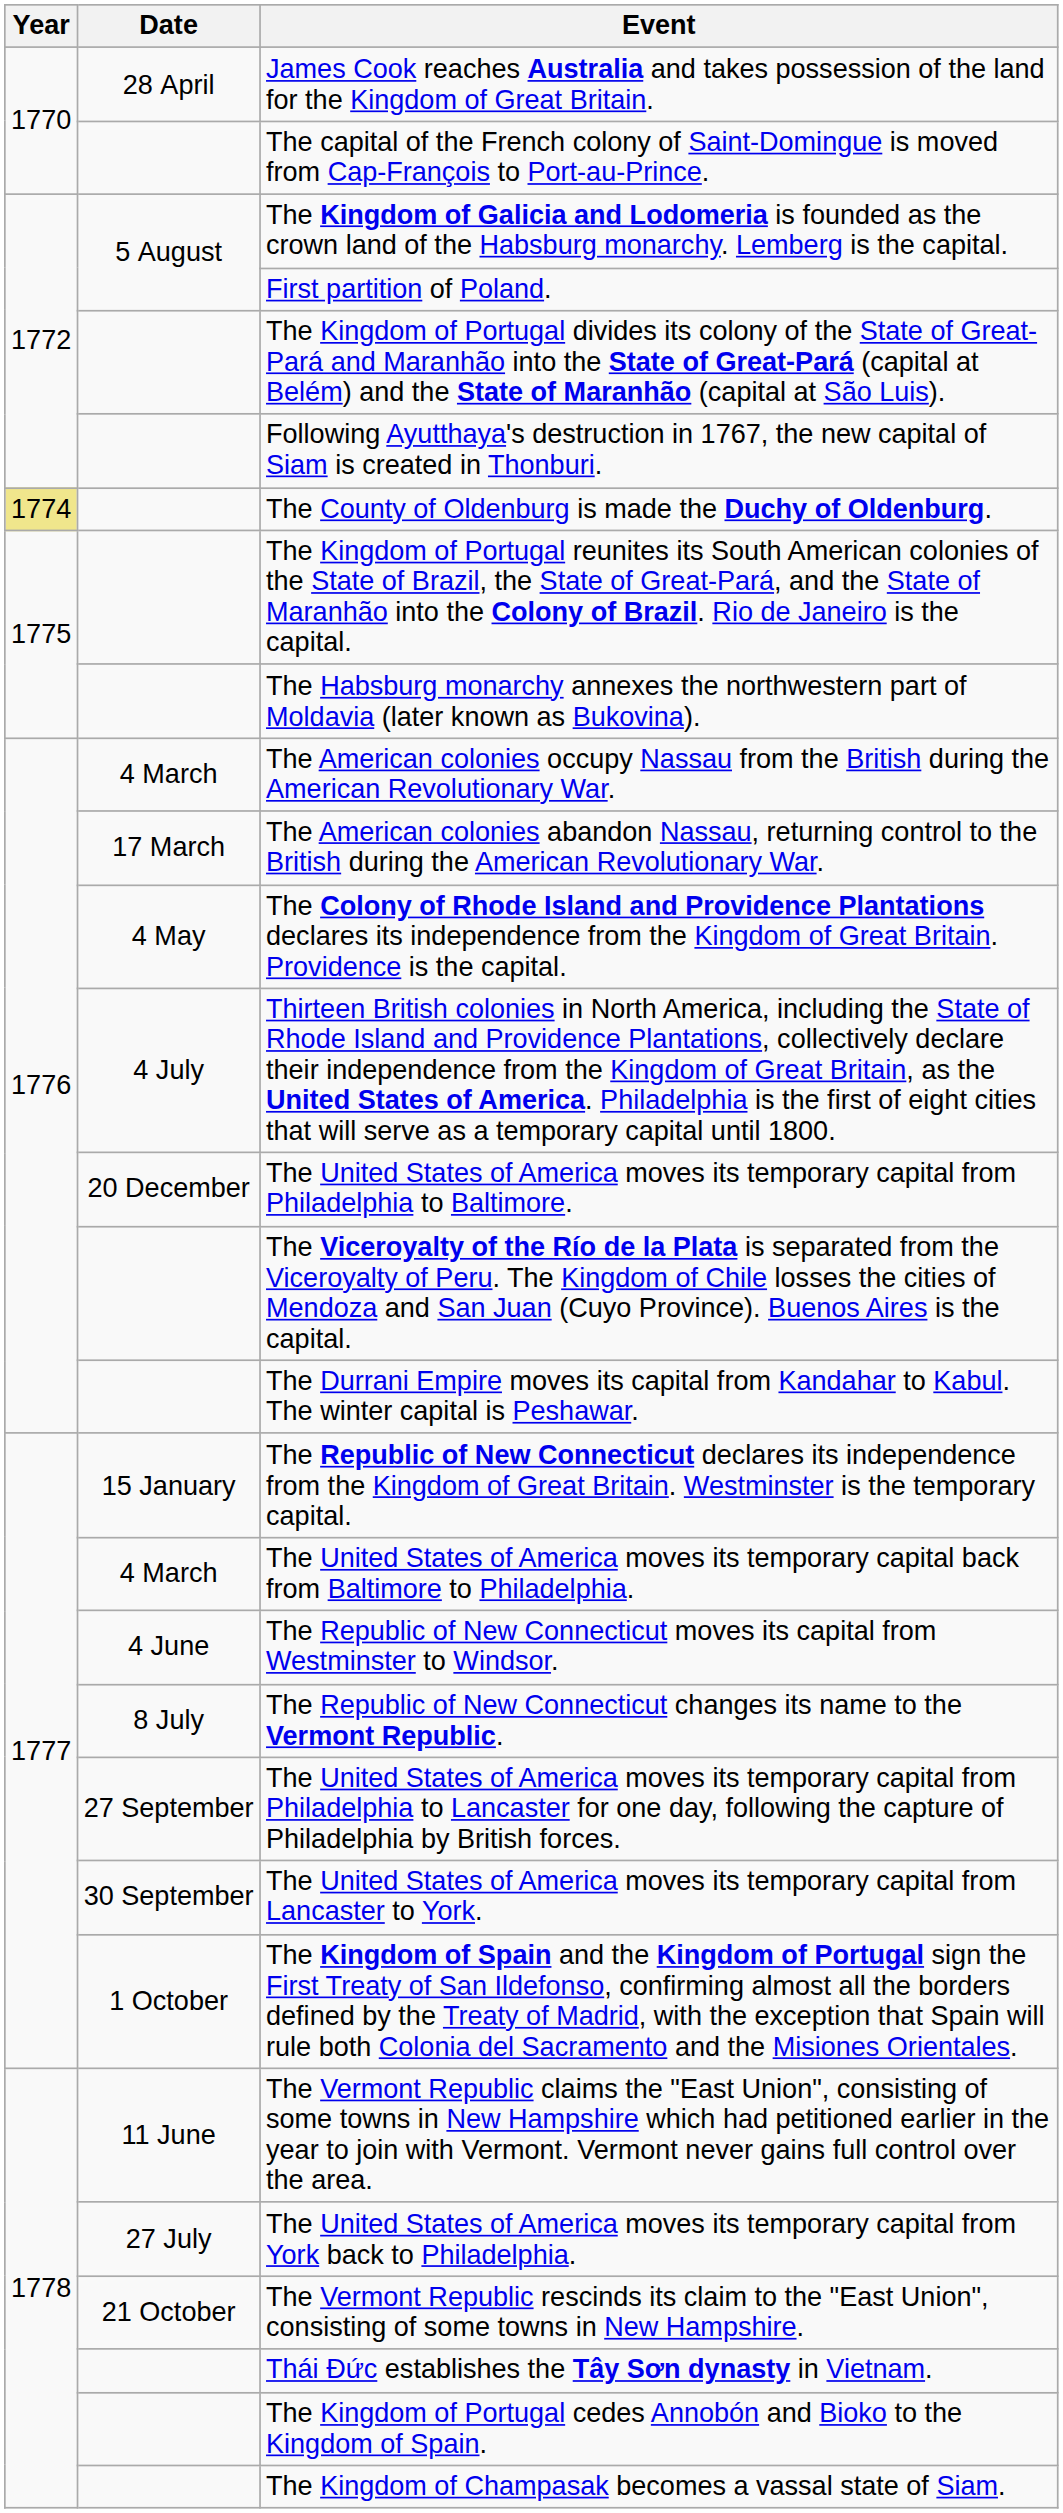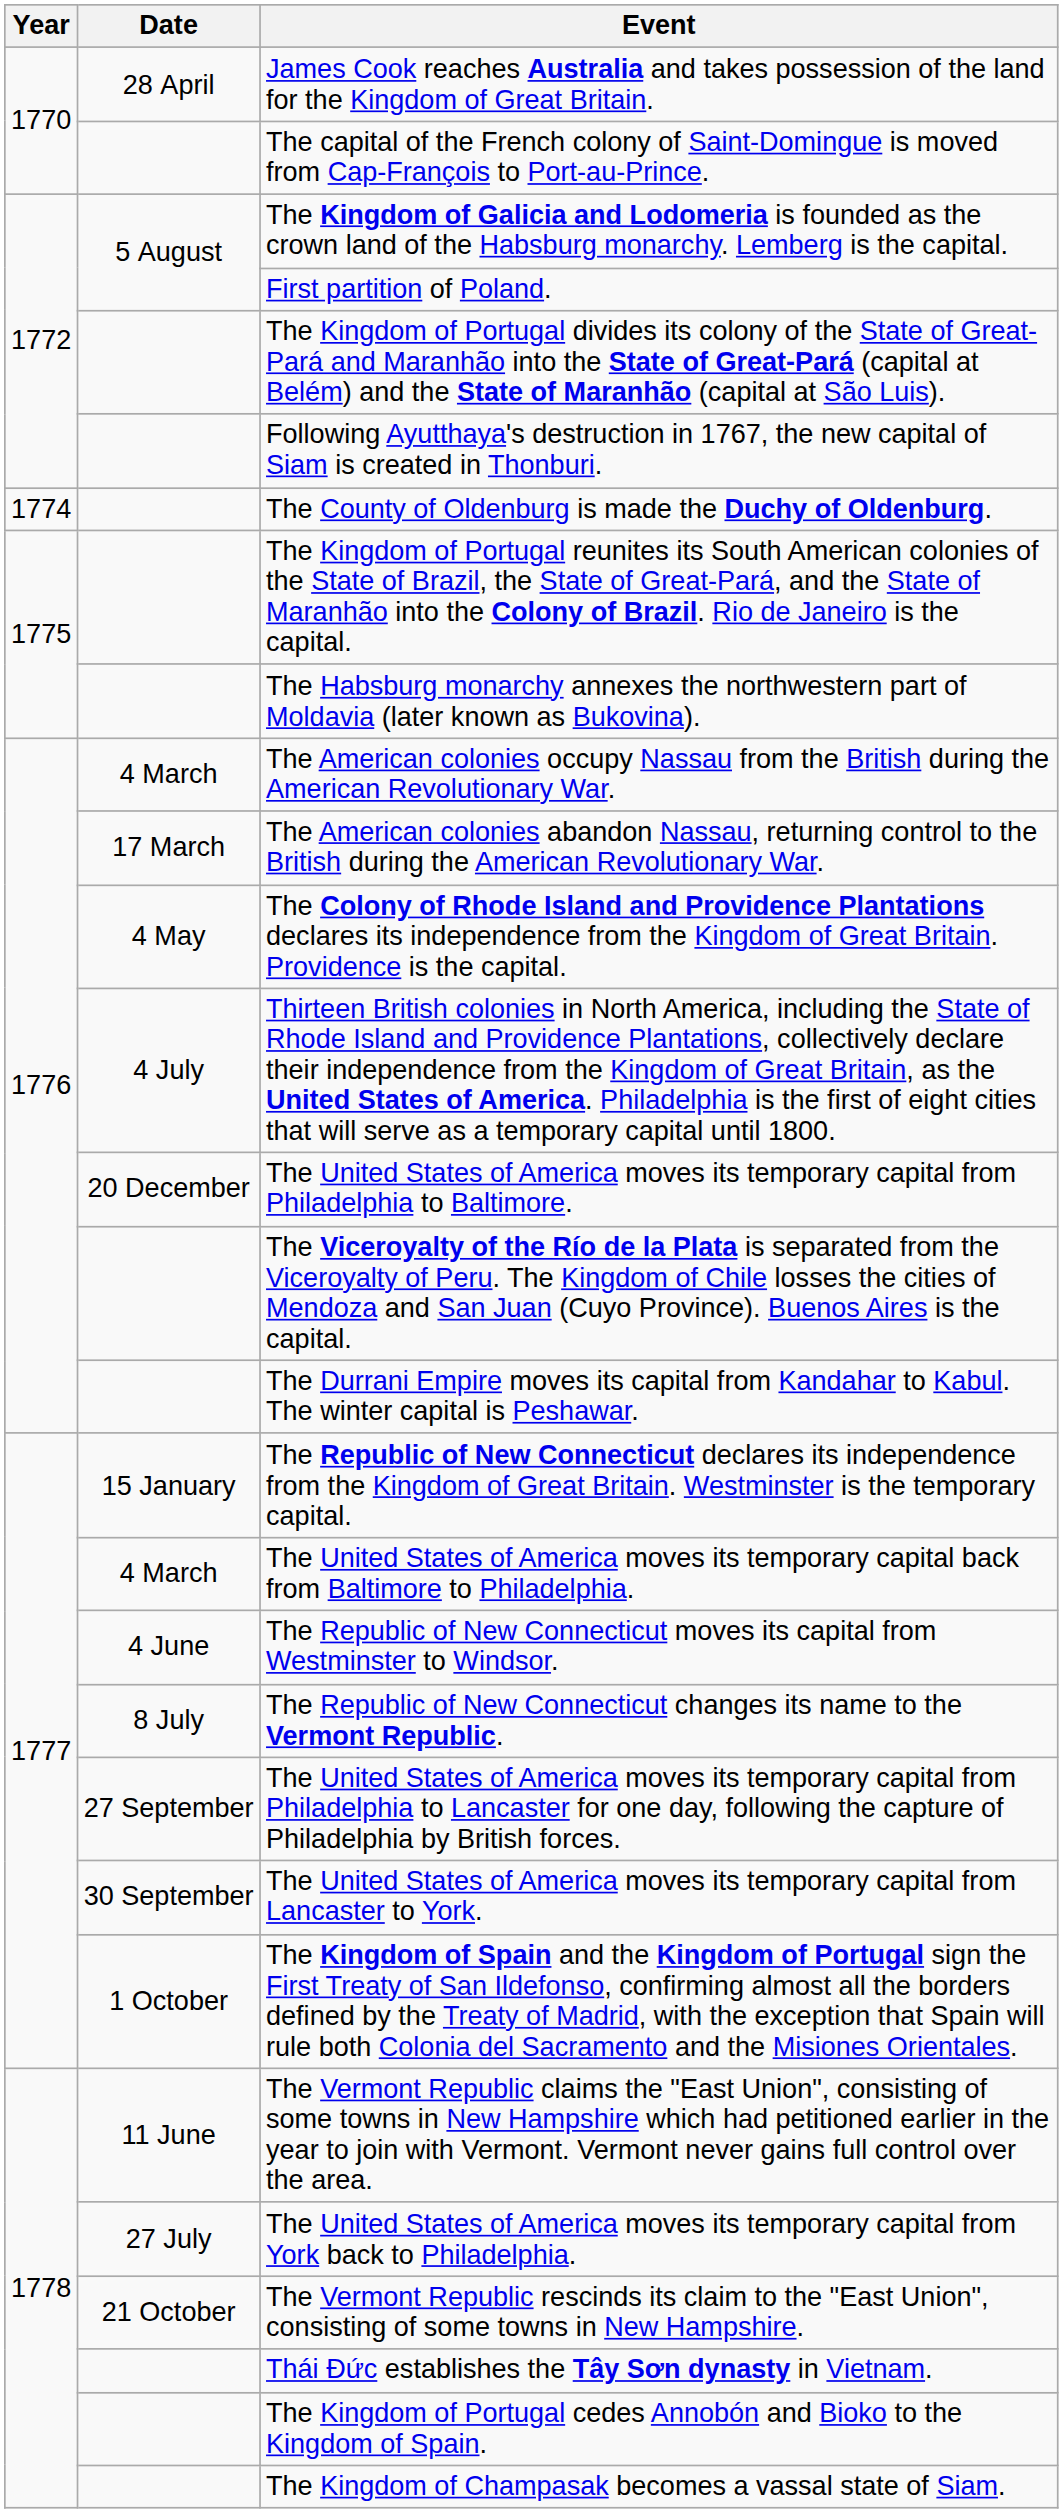The County of Oldenburg is made the Duchy of Oldenburg. | Year: khaki background -> no background
